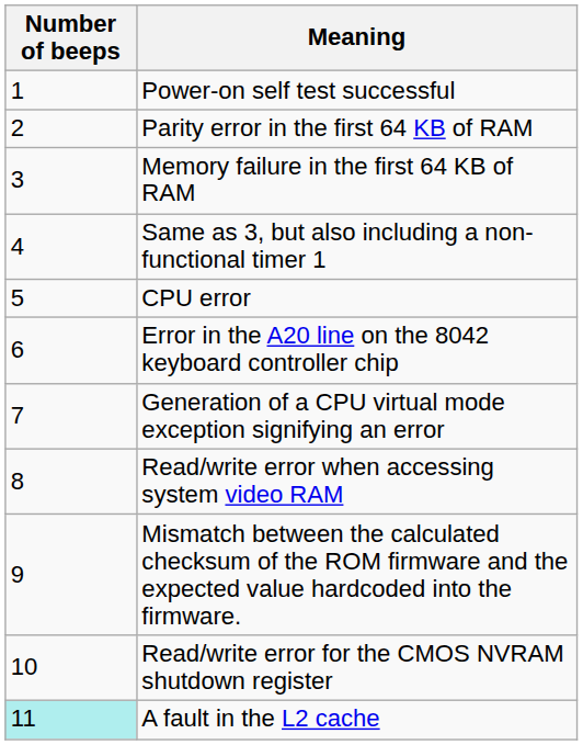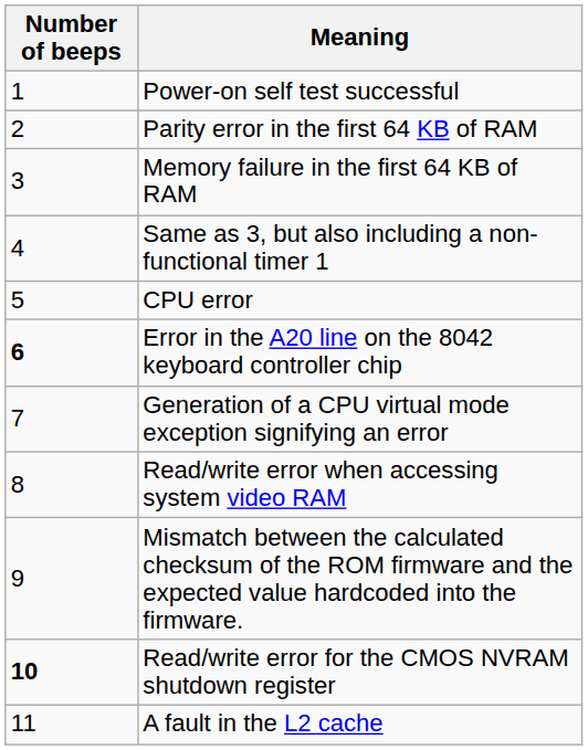Error in the A20 line on the 8042 keyboard controller chip | Number of beeps: normal -> bold
Read/write error for the CMOS NVRAM shutdown register | Number of beeps: normal -> bold
A fault in the L2 cache | Number of beeps: paleturquoise background -> no background
